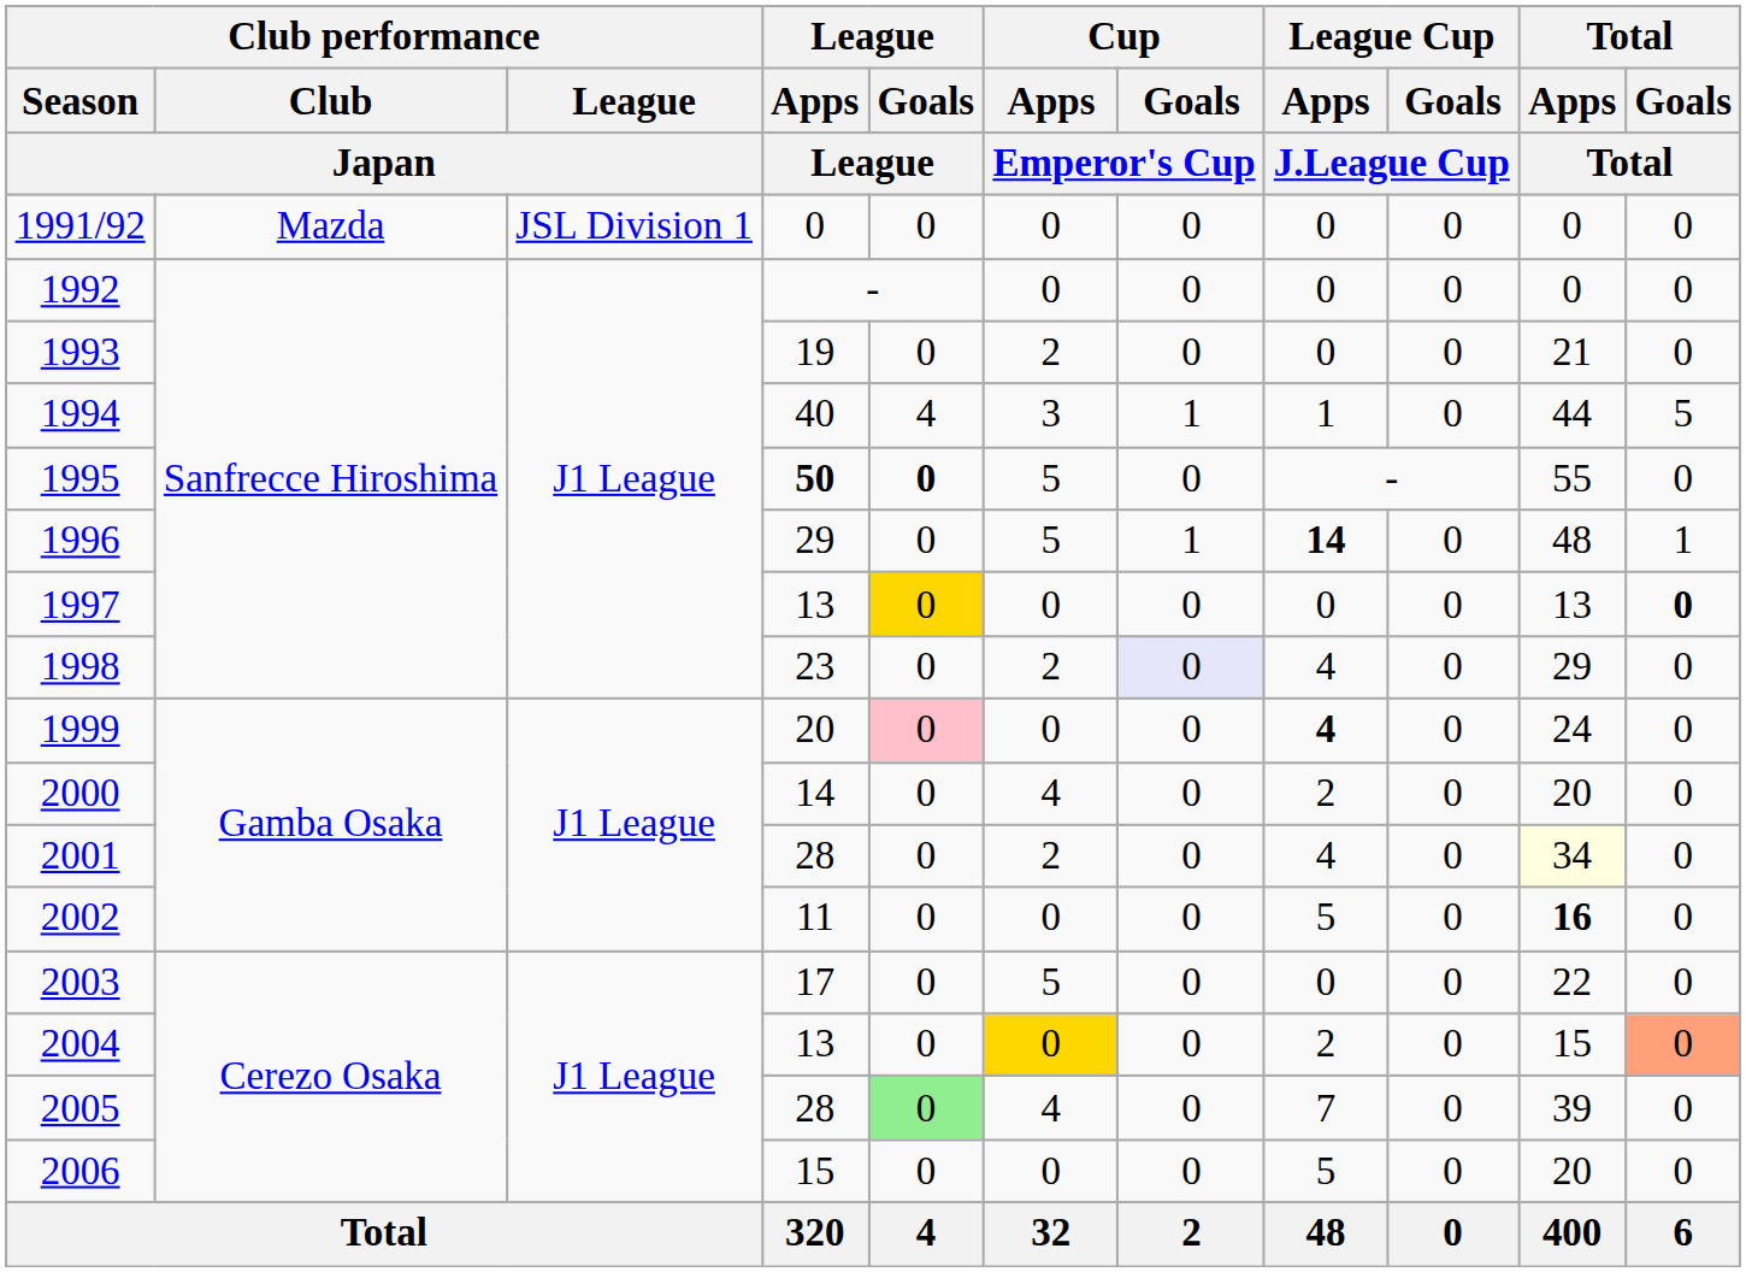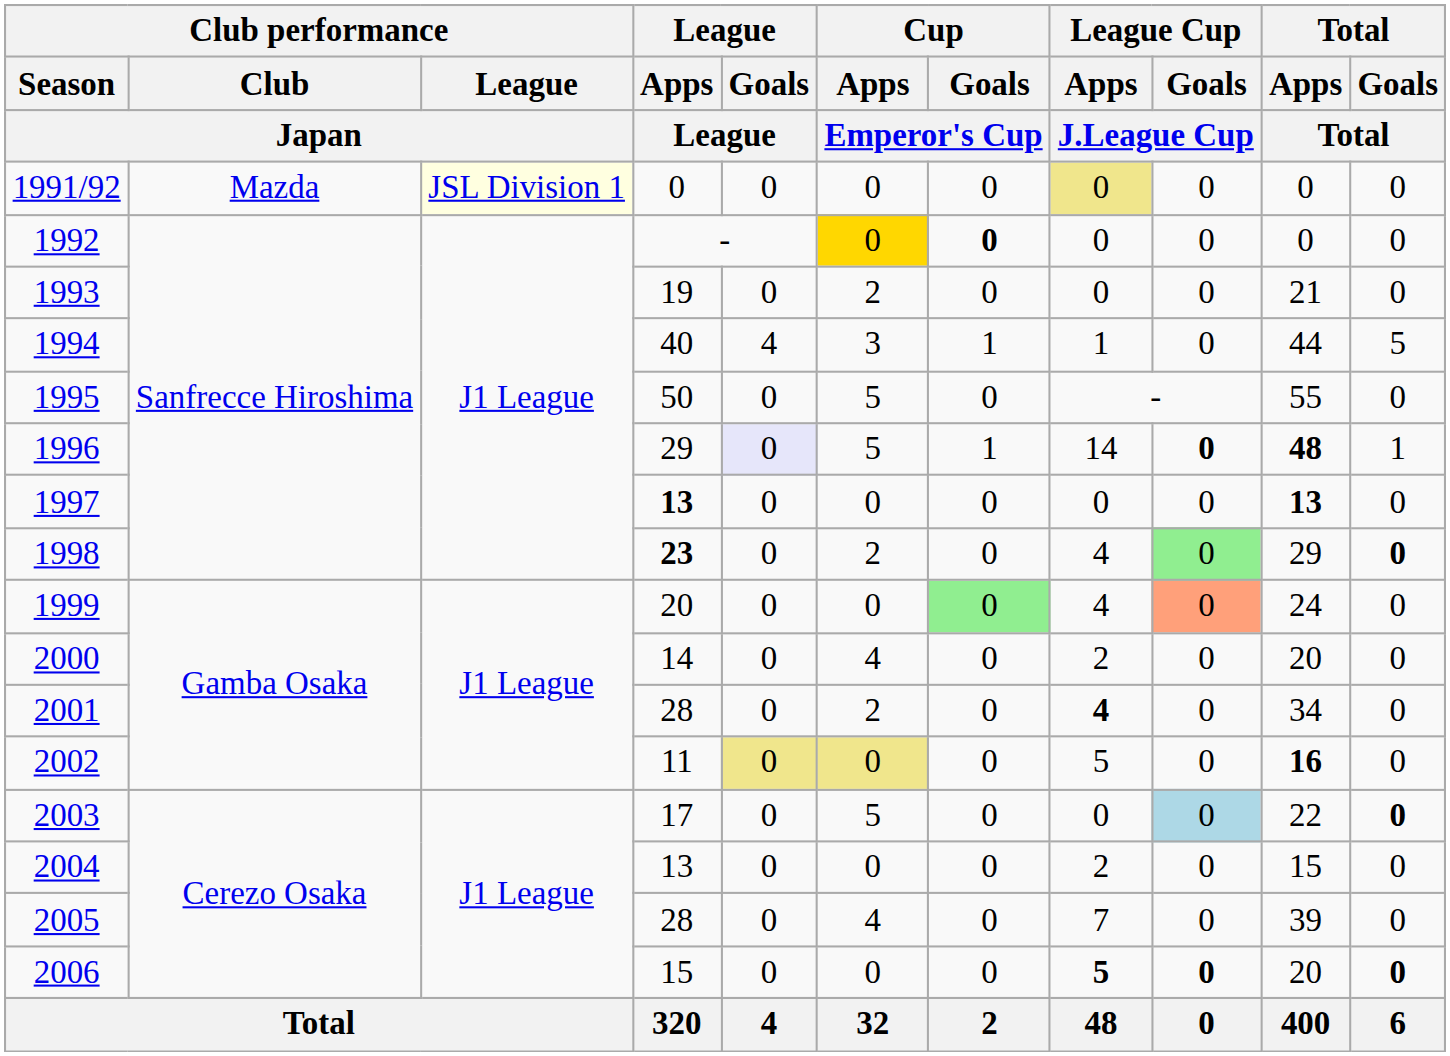1991/92 | Club performance / League / Japan: no background -> lightyellow background
1991/92 | League Cup / Apps / J.League Cup: no background -> khaki background
1992 | Cup / Apps / Emperor's Cup: no background -> gold background
1992 | Cup / Goals / Emperor's Cup: normal -> bold
1995 | League / Apps / League: bold -> normal
1995 | League / Goals / League: bold -> normal
1996 | League / Goals / League: no background -> lavender background
1996 | League Cup / Apps / J.League Cup: bold -> normal
1996 | League Cup / Goals / J.League Cup: normal -> bold
1996 | Total / Apps / Total: normal -> bold
1997 | League / Apps / League: normal -> bold
1997 | League / Goals / League: gold background -> no background
1997 | Total / Apps / Total: normal -> bold
1997 | Total / Goals / Total: bold -> normal
1998 | League / Apps / League: normal -> bold
1998 | Cup / Goals / Emperor's Cup: lavender background -> no background
1998 | League Cup / Goals / J.League Cup: no background -> lightgreen background
1998 | Total / Goals / Total: normal -> bold
1999 | League / Goals / League: pink background -> no background
1999 | Cup / Goals / Emperor's Cup: no background -> lightgreen background
1999 | League Cup / Apps / J.League Cup: bold -> normal
1999 | League Cup / Goals / J.League Cup: no background -> lightsalmon background
2001 | League Cup / Apps / J.League Cup: normal -> bold
2001 | Total / Apps / Total: lightyellow background -> no background
2002 | League / Goals / League: no background -> khaki background
2002 | Cup / Apps / Emperor's Cup: no background -> khaki background
2003 | League Cup / Goals / J.League Cup: no background -> lightblue background
2003 | Total / Goals / Total: normal -> bold
2004 | Cup / Apps / Emperor's Cup: gold background -> no background
2004 | Total / Goals / Total: lightsalmon background -> no background
2005 | League / Goals / League: lightgreen background -> no background
2006 | League Cup / Apps / J.League Cup: normal -> bold
2006 | League Cup / Goals / J.League Cup: normal -> bold
2006 | Total / Goals / Total: normal -> bold
